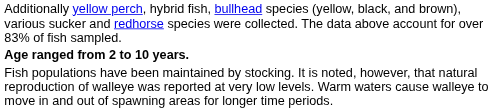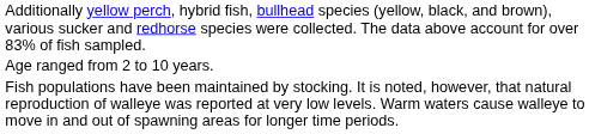row 2 | column 1: bold -> normal
